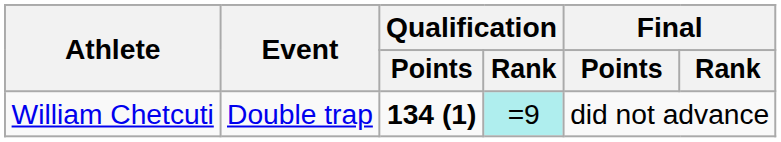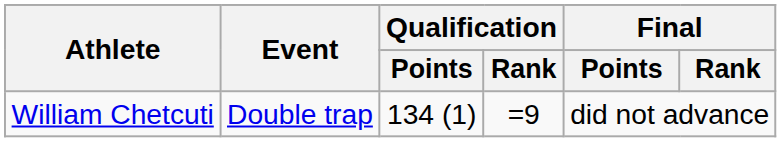William Chetcuti | Qualification / Points: bold -> normal
William Chetcuti | Qualification / Rank: paleturquoise background -> no background
